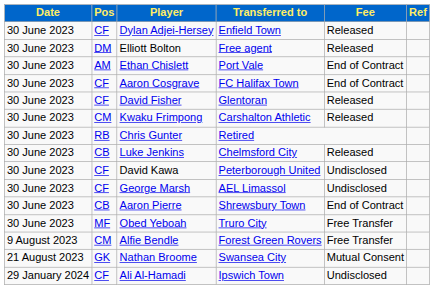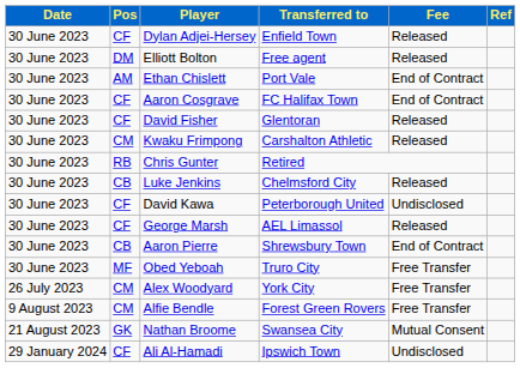George Marsh | Fee: Undisclosed -> Released
+ row: 26 July 2023 | CM | Alex Woodyard | York City | Free Transfer
